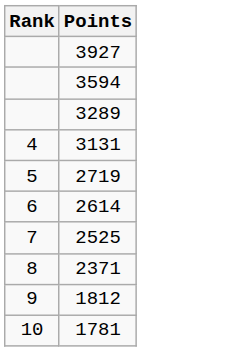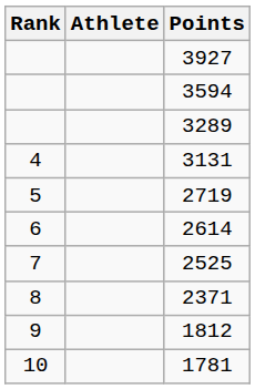+ column: Athlete
